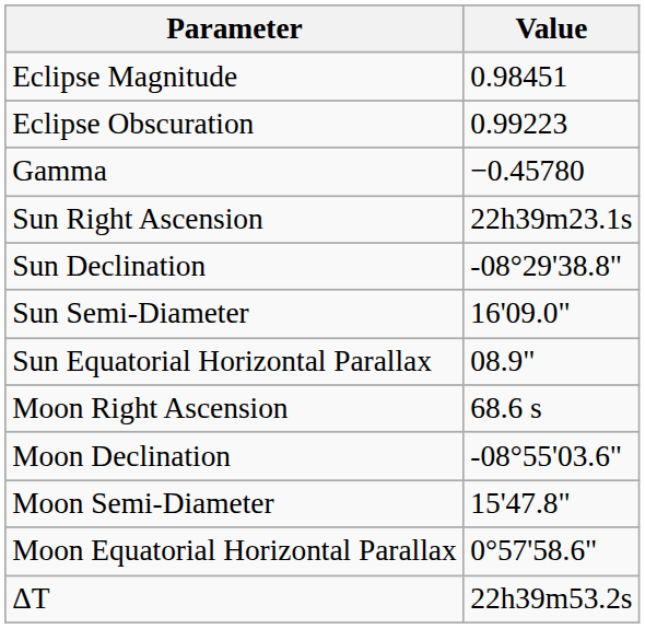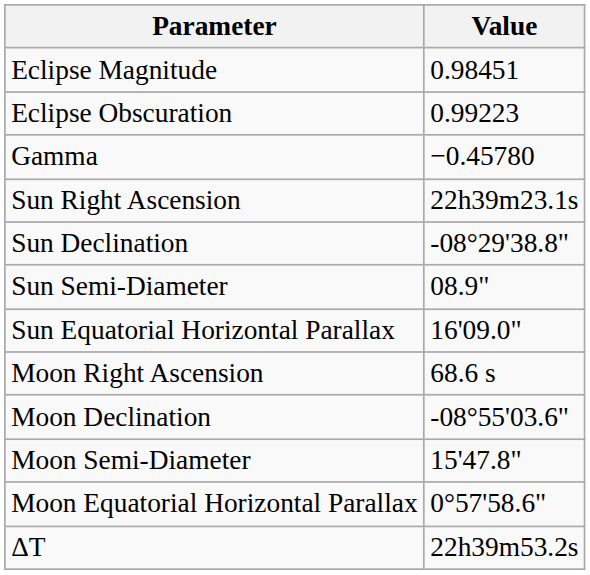Sun Semi-Diameter | Value: 16'09.0" -> 08.9"
Sun Equatorial Horizontal Parallax | Value: 08.9" -> 16'09.0"
